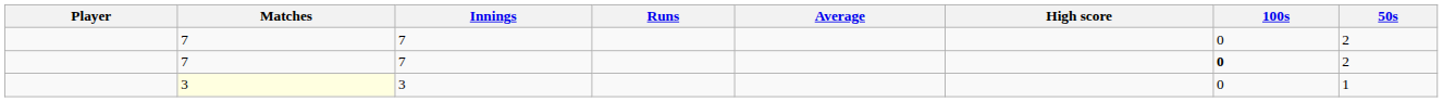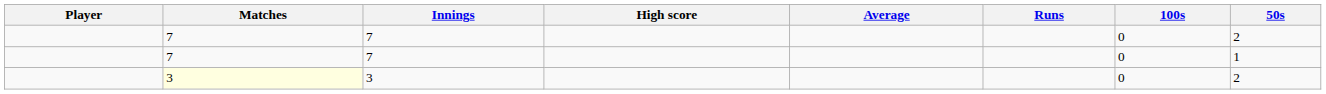columns swapped: Runs <-> High score
row 3 | 100s: bold -> normal
row 3 | 50s: 2 -> 1
row 4 | 50s: 1 -> 2
